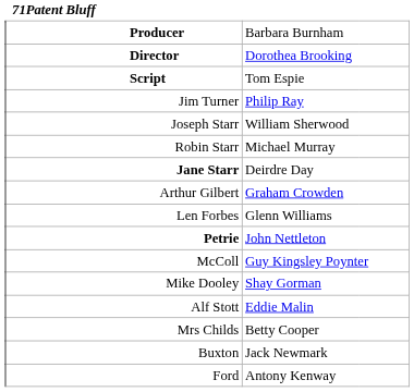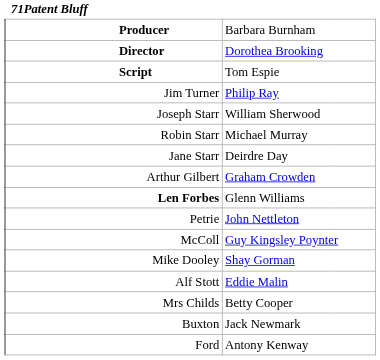Jane Starr | column 2: bold -> normal
Len Forbes | column 2: normal -> bold
Petrie | column 2: bold -> normal
